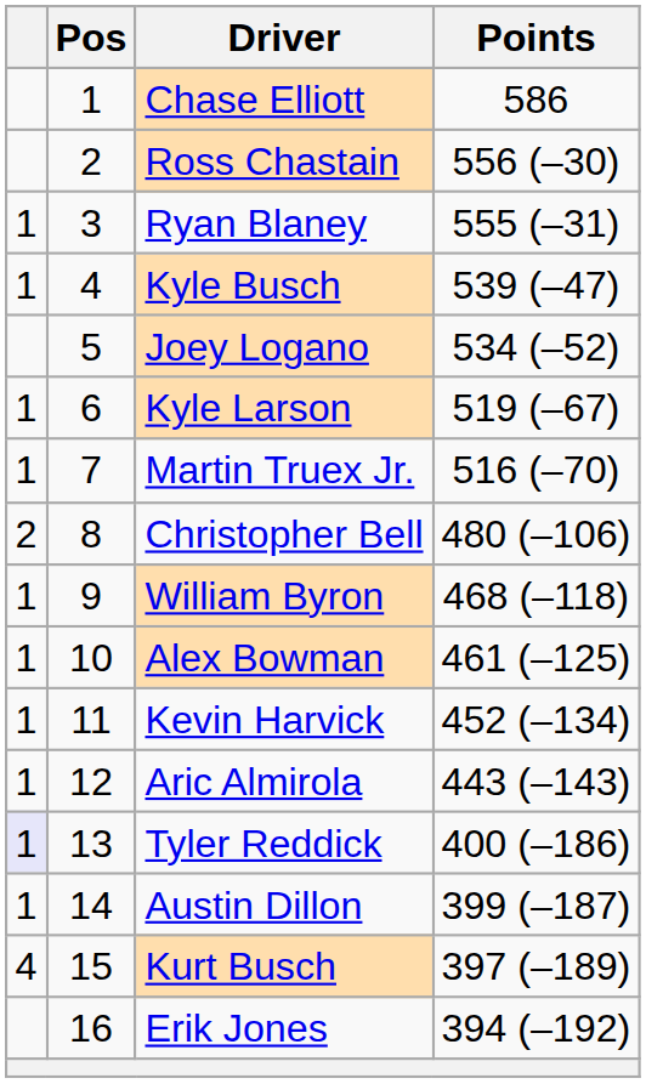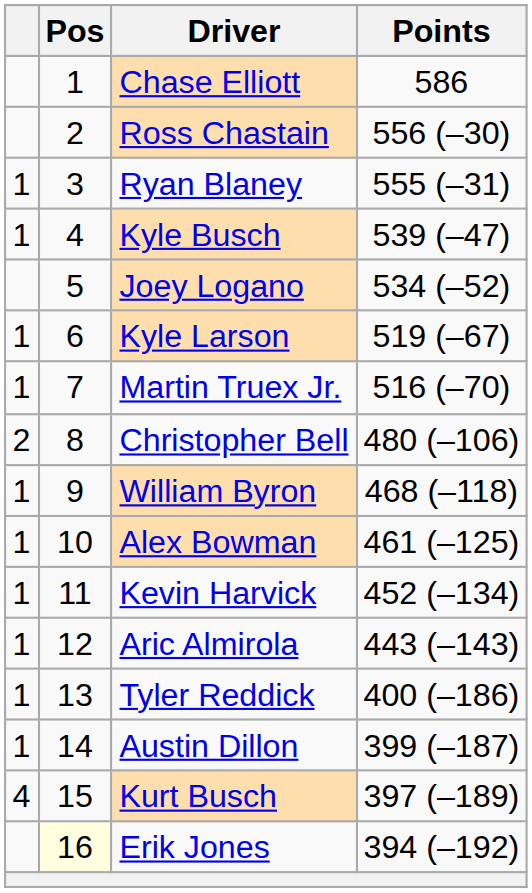Tyler Reddick | column 1: lavender background -> no background
Erik Jones | Pos: no background -> lightyellow background
